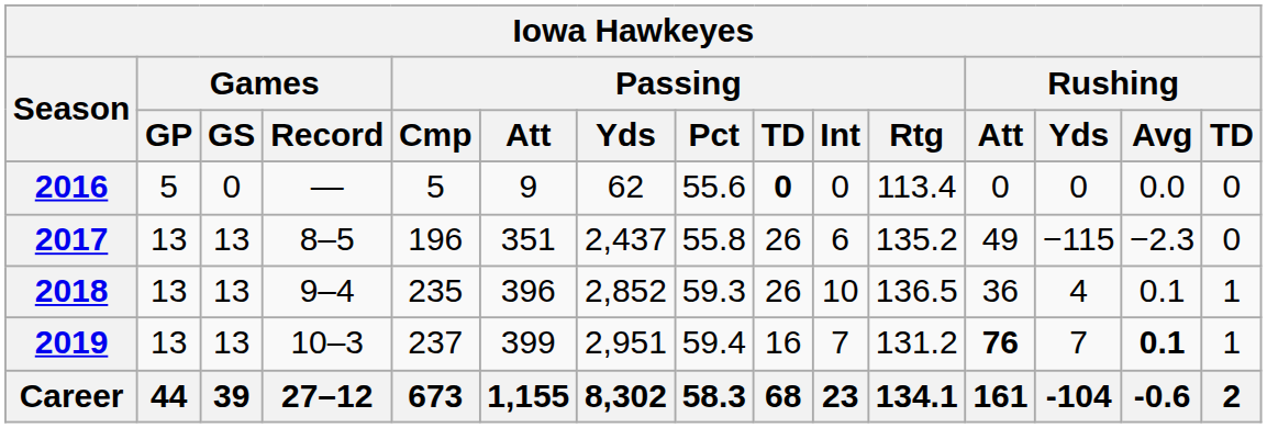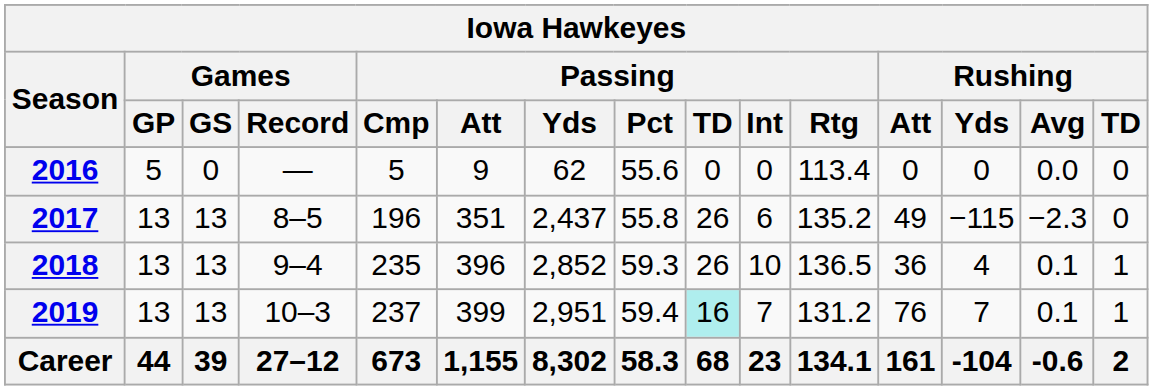2016 | Passing / TD: bold -> normal
2019 | Passing / TD: no background -> paleturquoise background
2019 | Rushing / Att: bold -> normal
2019 | Rushing / Avg: bold -> normal
